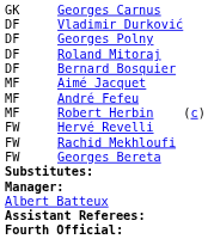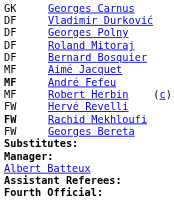André Fefeu | column 1: normal -> bold
Rachid Mekhloufi | column 1: normal -> bold
